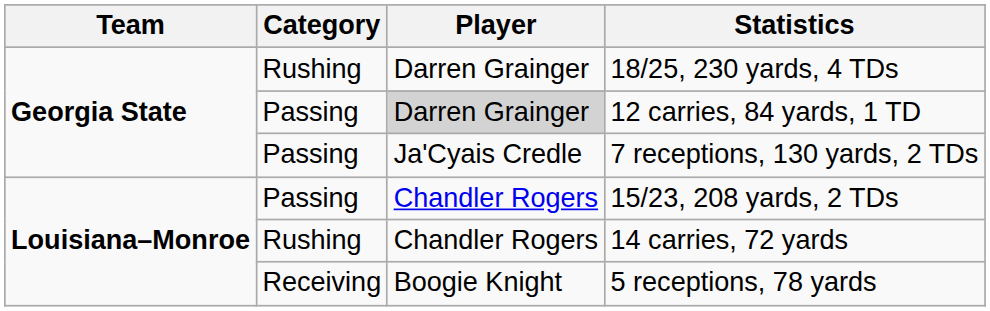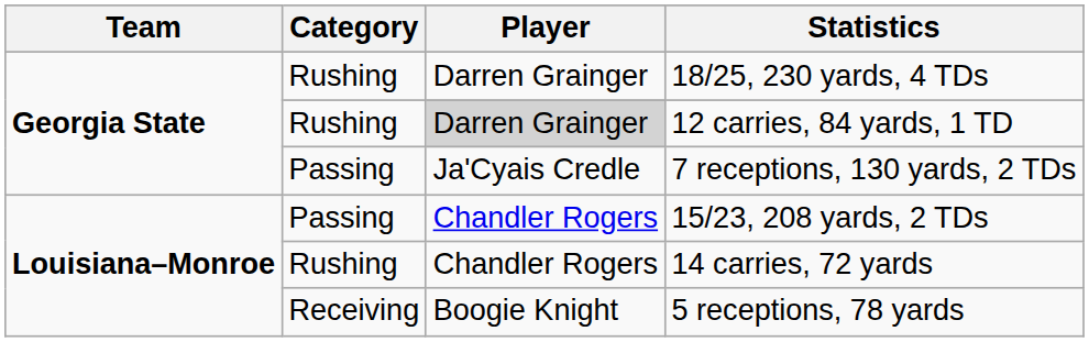12 carries, 84 yards, 1 TD | Category: Passing -> Rushing
